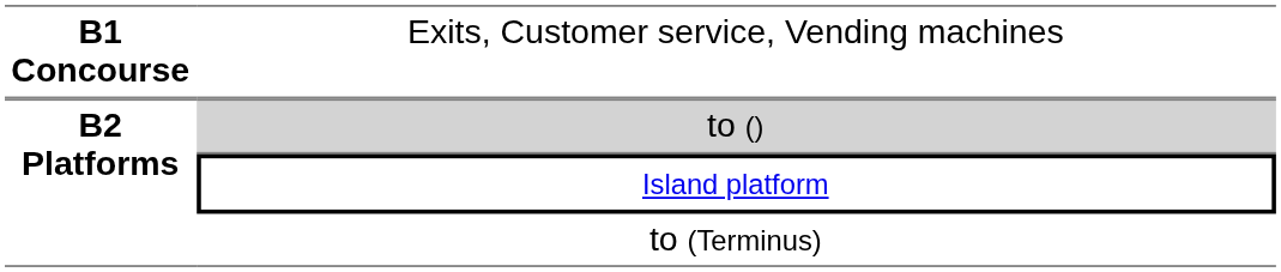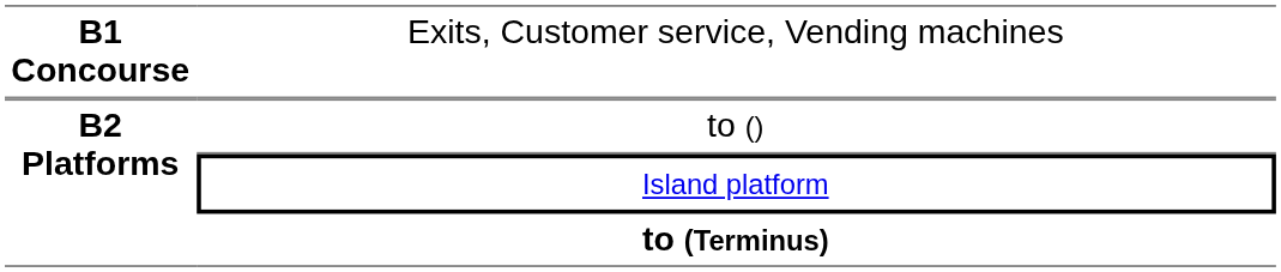to () | column 2: lightgrey background -> no background
to (Terminus) | column 2: normal -> bold
